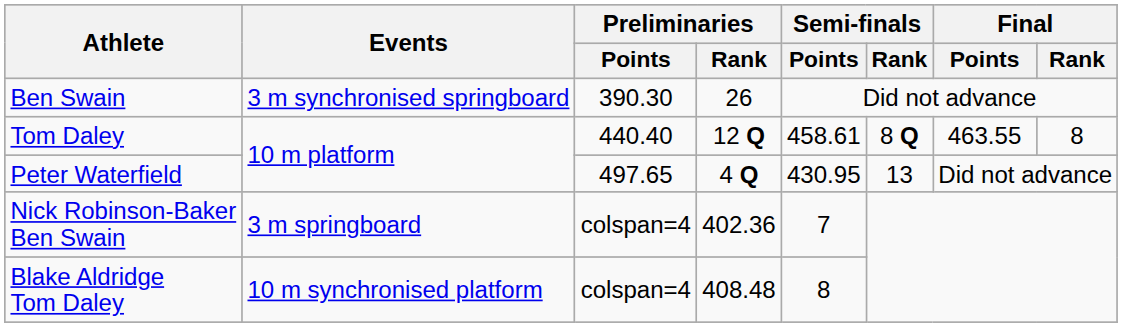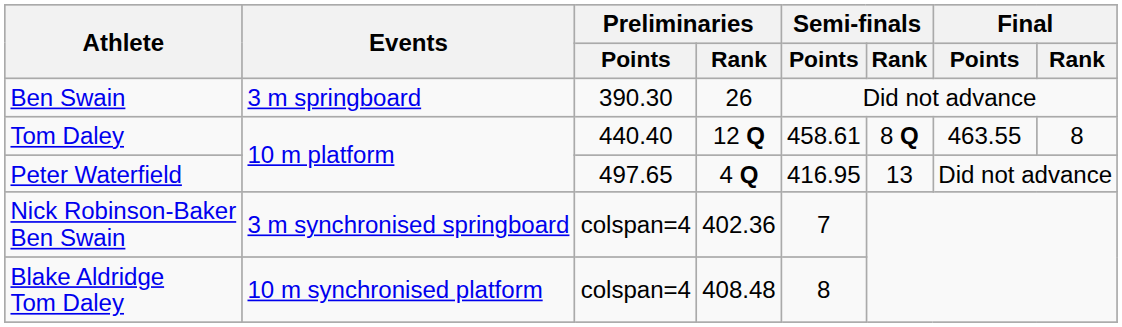Ben Swain | Events: 3 m synchronised springboard -> 3 m springboard
Peter Waterfield | Semi-finals / Points: 430.95 -> 416.95
Nick Robinson-Baker Ben Swain | Events: 3 m springboard -> 3 m synchronised springboard
